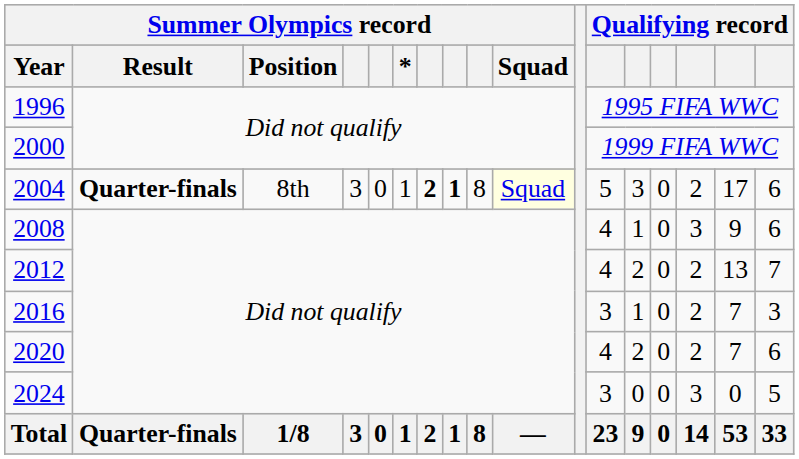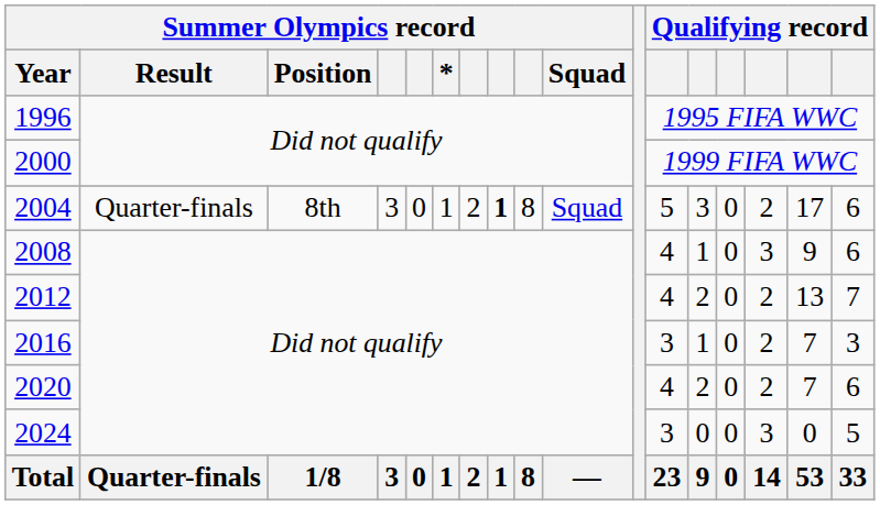2004 | Summer Olympics record / Result: bold -> normal
2004 | column 7: bold -> normal
2004 | Summer Olympics record / Squad: lightyellow background -> no background
